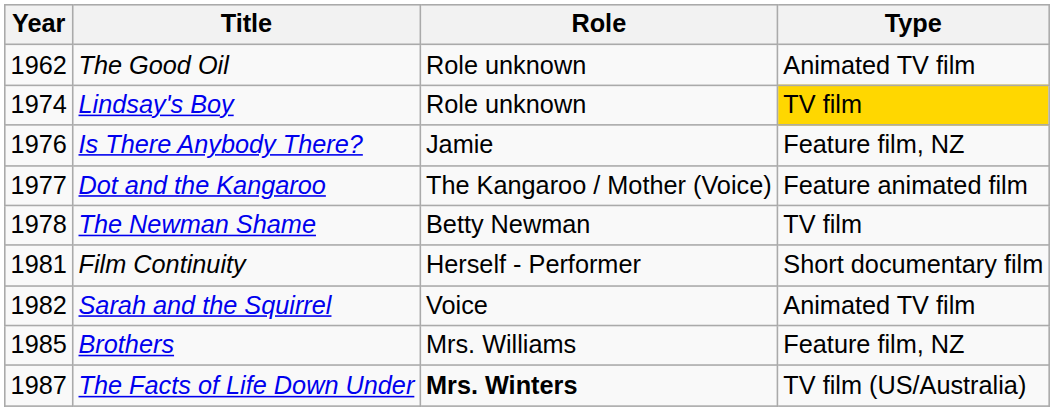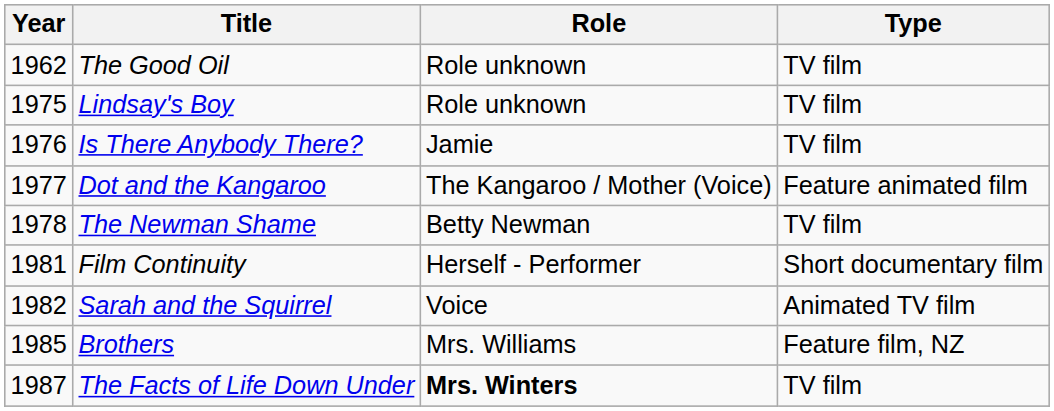The Good Oil | Type: Animated TV film -> TV film
Lindsay's Boy | Year: 1974 -> 1975
Lindsay's Boy | Type: gold background -> no background
Is There Anybody There? | Type: Feature film, NZ -> TV film
The Facts of Life Down Under | Type: TV film (US/Australia) -> TV film
